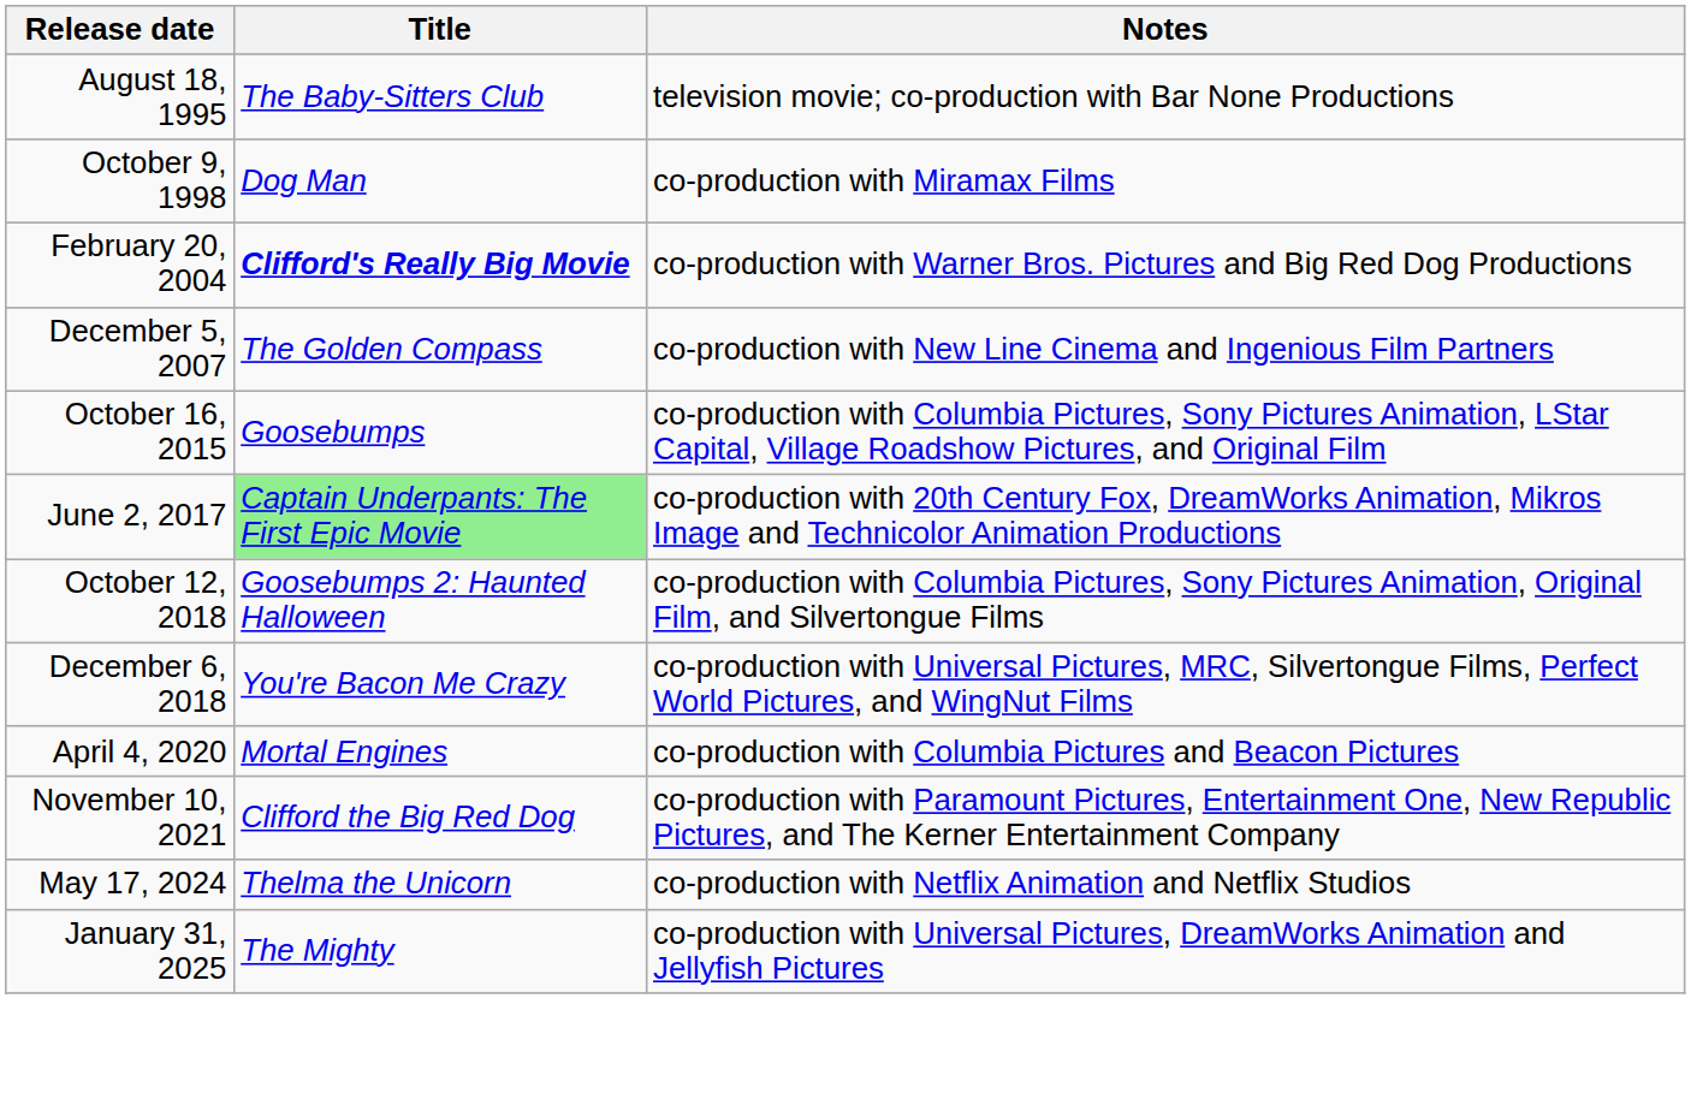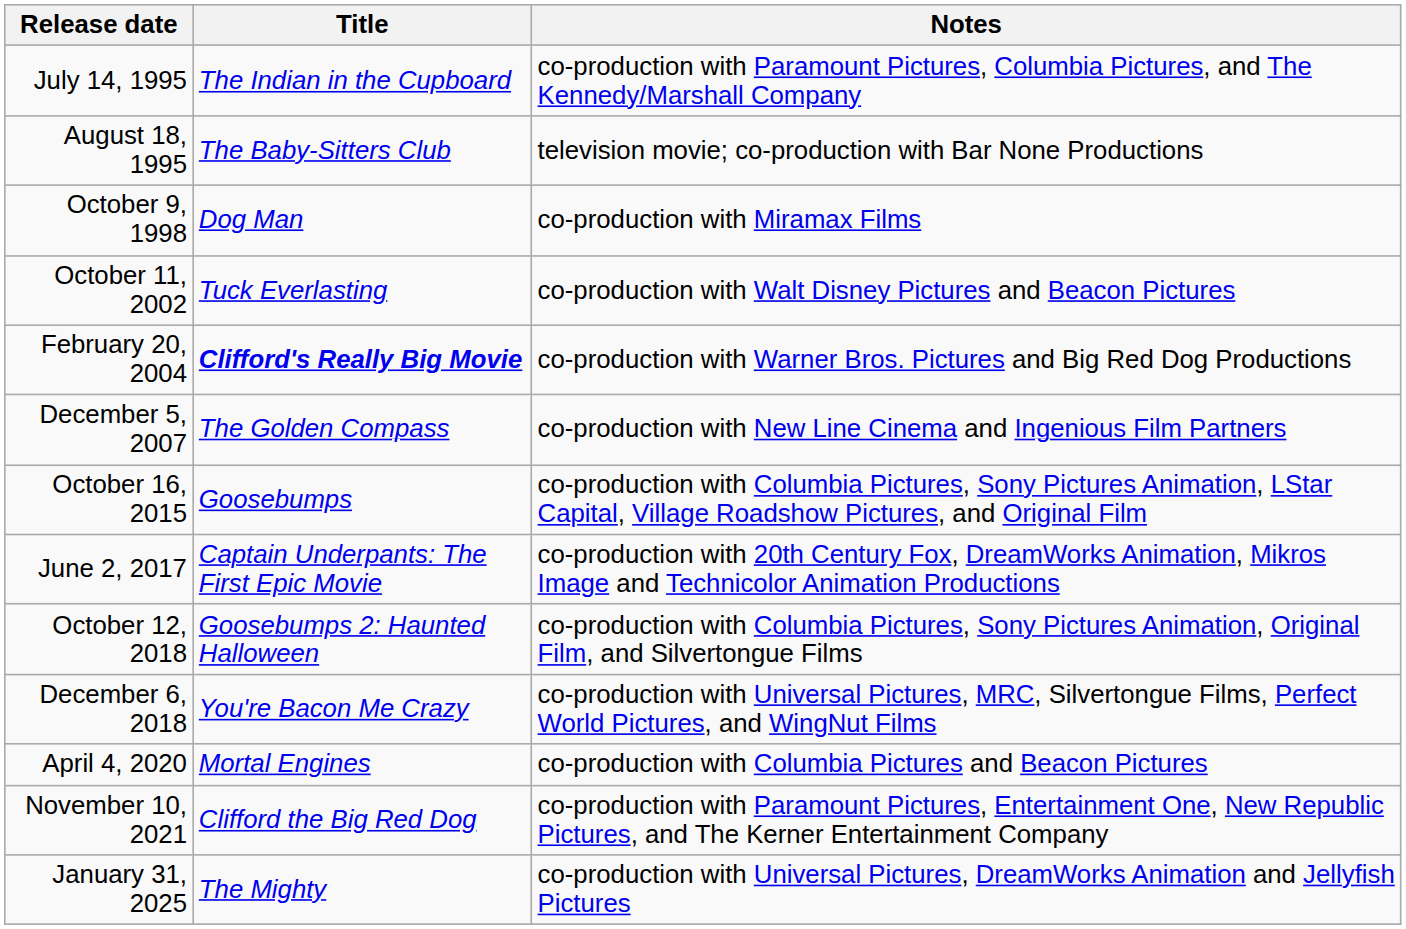+ row: July 14, 1995 | The Indian in the Cupboard | co-production with Paramount Pictures, Columbia Pictures, and The Kennedy/Marshall Company
+ row: October 11, 2002 | Tuck Everlasting | co-production with Walt Disney Pictures and Beacon Pictures
June 2, 2017 | Title: lightgreen background -> no background
- row: May 17, 2024 | Thelma the Unicorn | co-production with Netflix Animation and Netflix Studios
